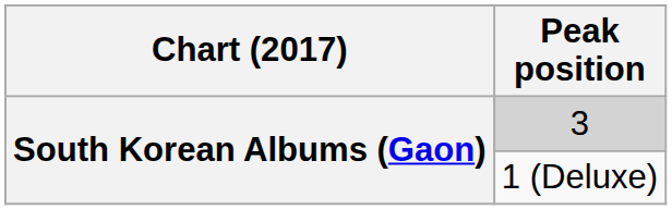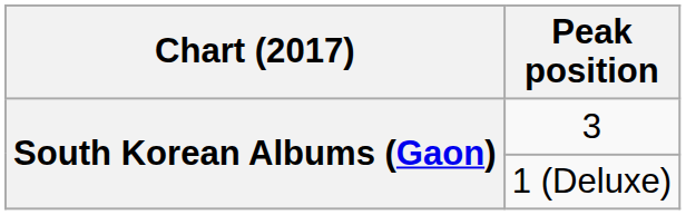3 | Peak position: lightgrey background -> no background
